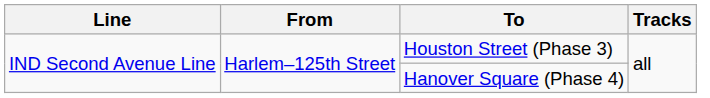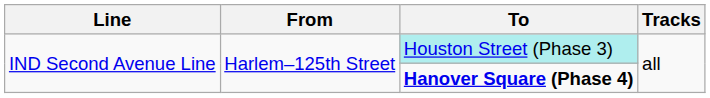Houston Street (Phase 3) | To: no background -> paleturquoise background
Hanover Square (Phase 4) | To: normal -> bold
